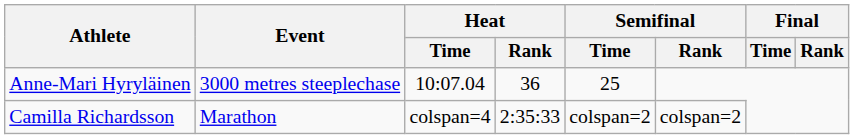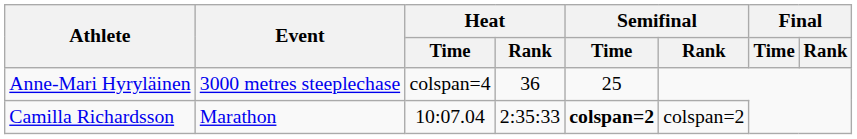Anne-Mari Hyryläinen | Heat / Time: 10:07.04 -> colspan=4
Camilla Richardsson | Heat / Time: colspan=4 -> 10:07.04
Camilla Richardsson | Semifinal / Time: normal -> bold
